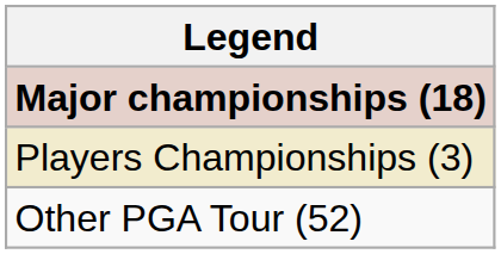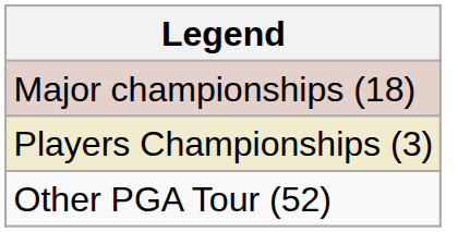row 2 | column 1: bold -> normal
